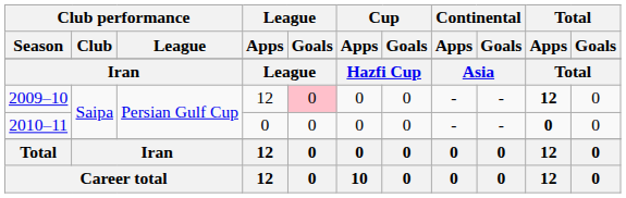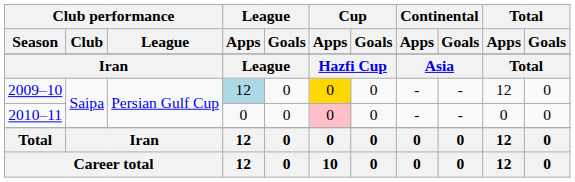2009–10 | League / Apps: no background -> lightblue background
2009–10 | League / Goals: pink background -> no background
2009–10 | Cup / Apps: no background -> gold background
2009–10 | Total / Apps: bold -> normal
2010–11 | Cup / Apps: no background -> pink background
2010–11 | Total / Apps: bold -> normal
